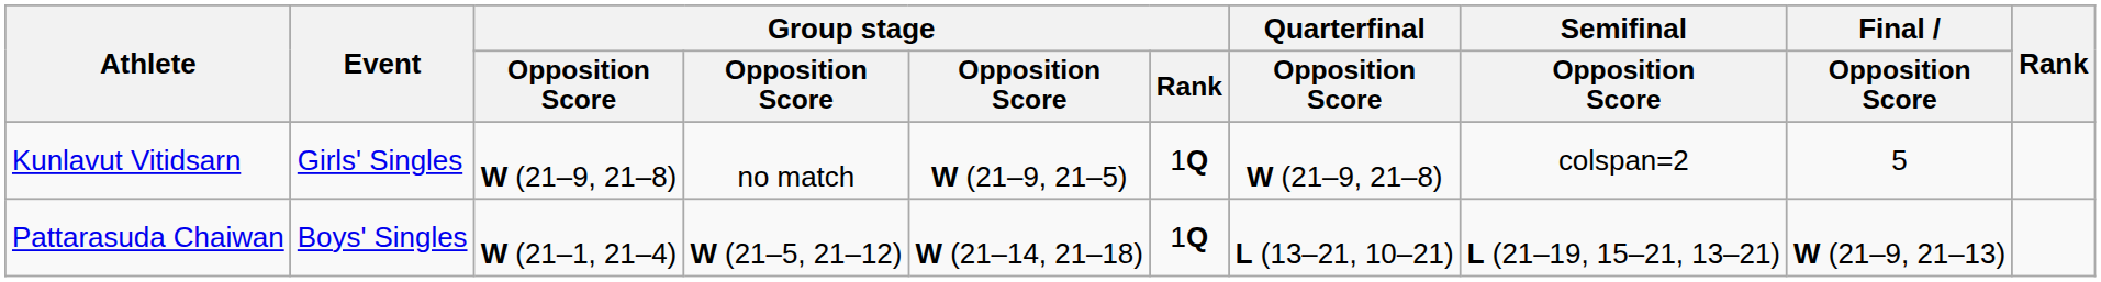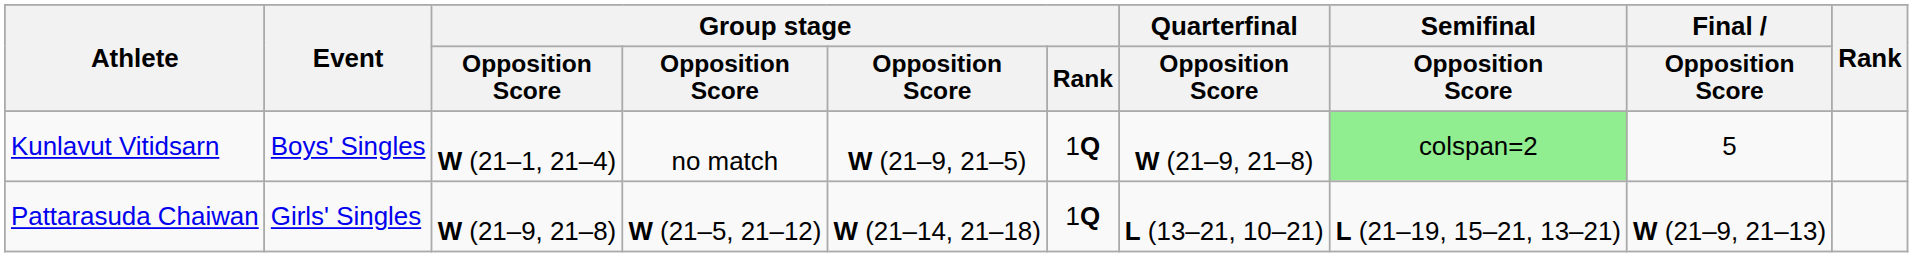Kunlavut Vitidsarn | Event: Girls' Singles -> Boys' Singles
Kunlavut Vitidsarn | column 3: W (21–9, 21–8) -> W (21–1, 21–4)
Kunlavut Vitidsarn | Semifinal / Opposition Score: no background -> lightgreen background
Pattarasuda Chaiwan | Event: Boys' Singles -> Girls' Singles
Pattarasuda Chaiwan | column 3: W (21–1, 21–4) -> W (21–9, 21–8)
